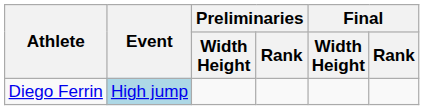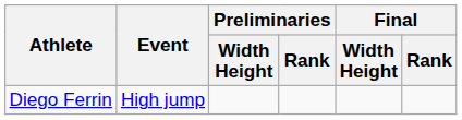Diego Ferrin | Event: lightblue background -> no background
